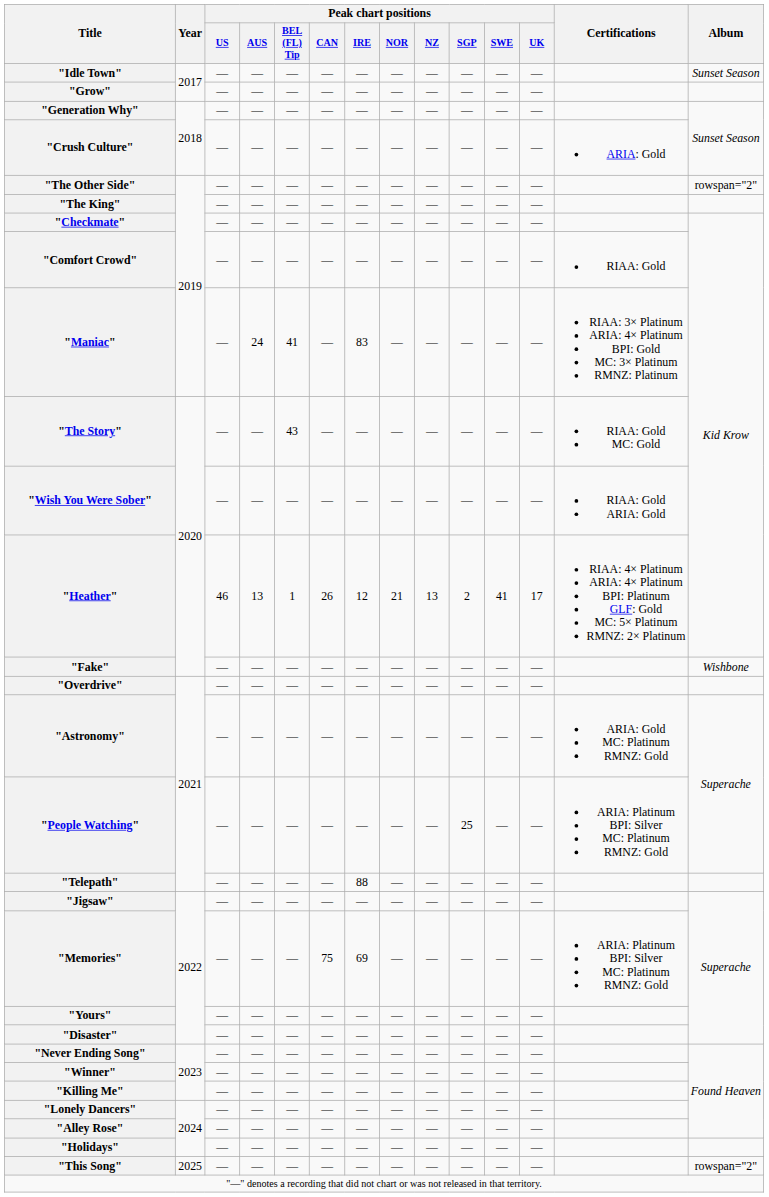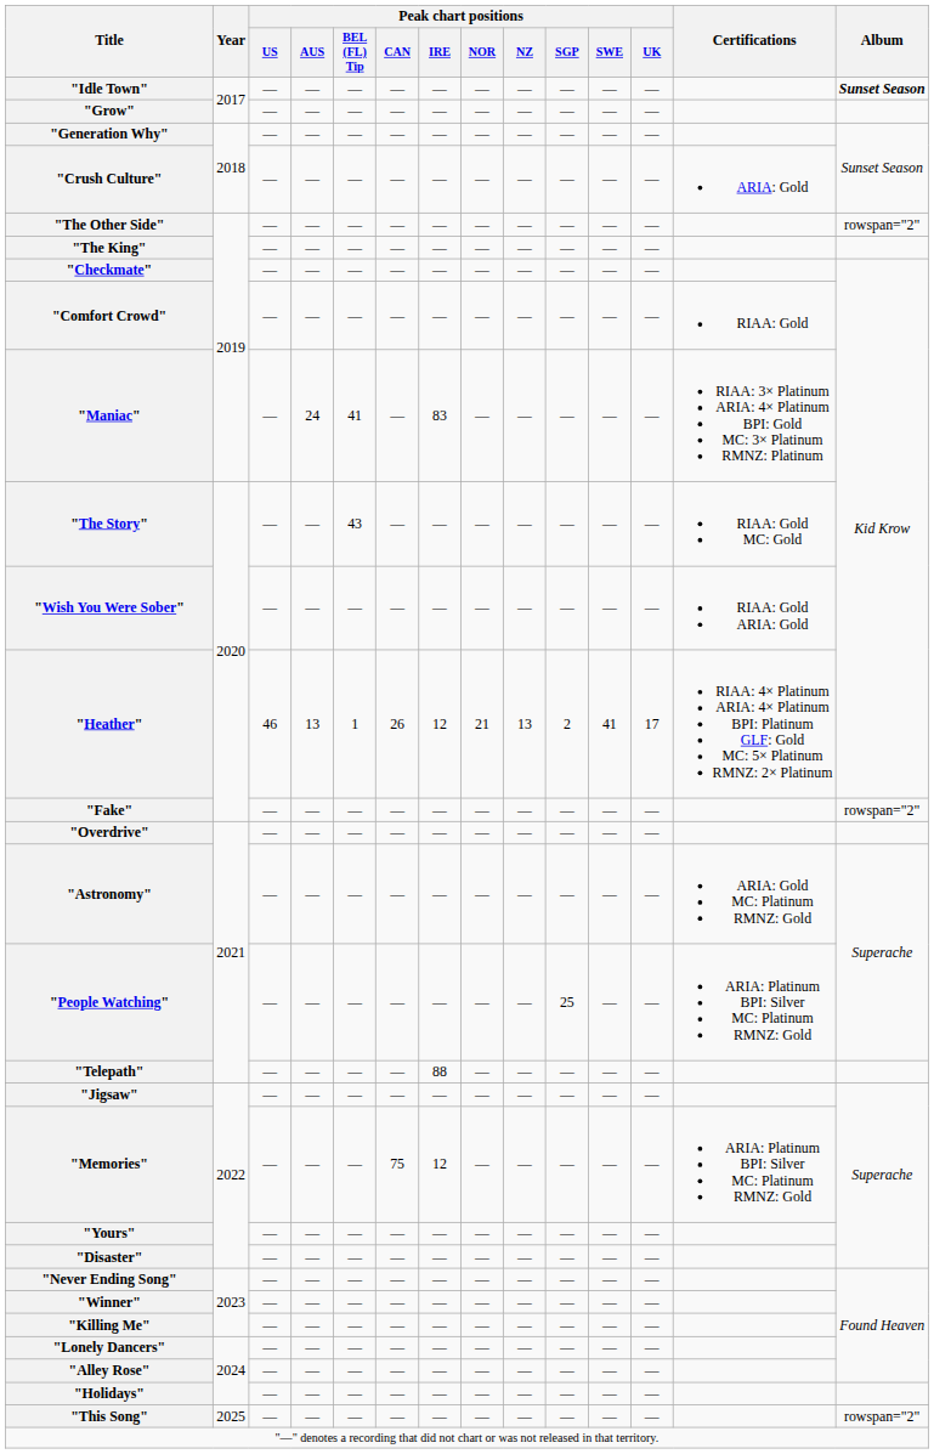"Idle Town" | Album: normal -> bold
"Fake" | Album: Wishbone -> rowspan="2"
"Memories" | Peak chart positions / IRE: 69 -> 12
